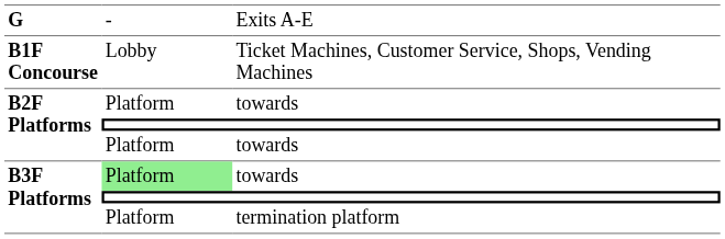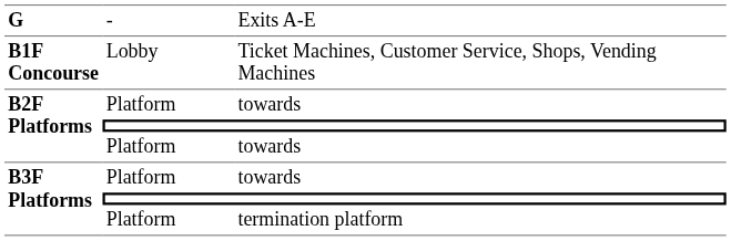B3F Platforms / towards | column 2: lightgreen background -> no background
